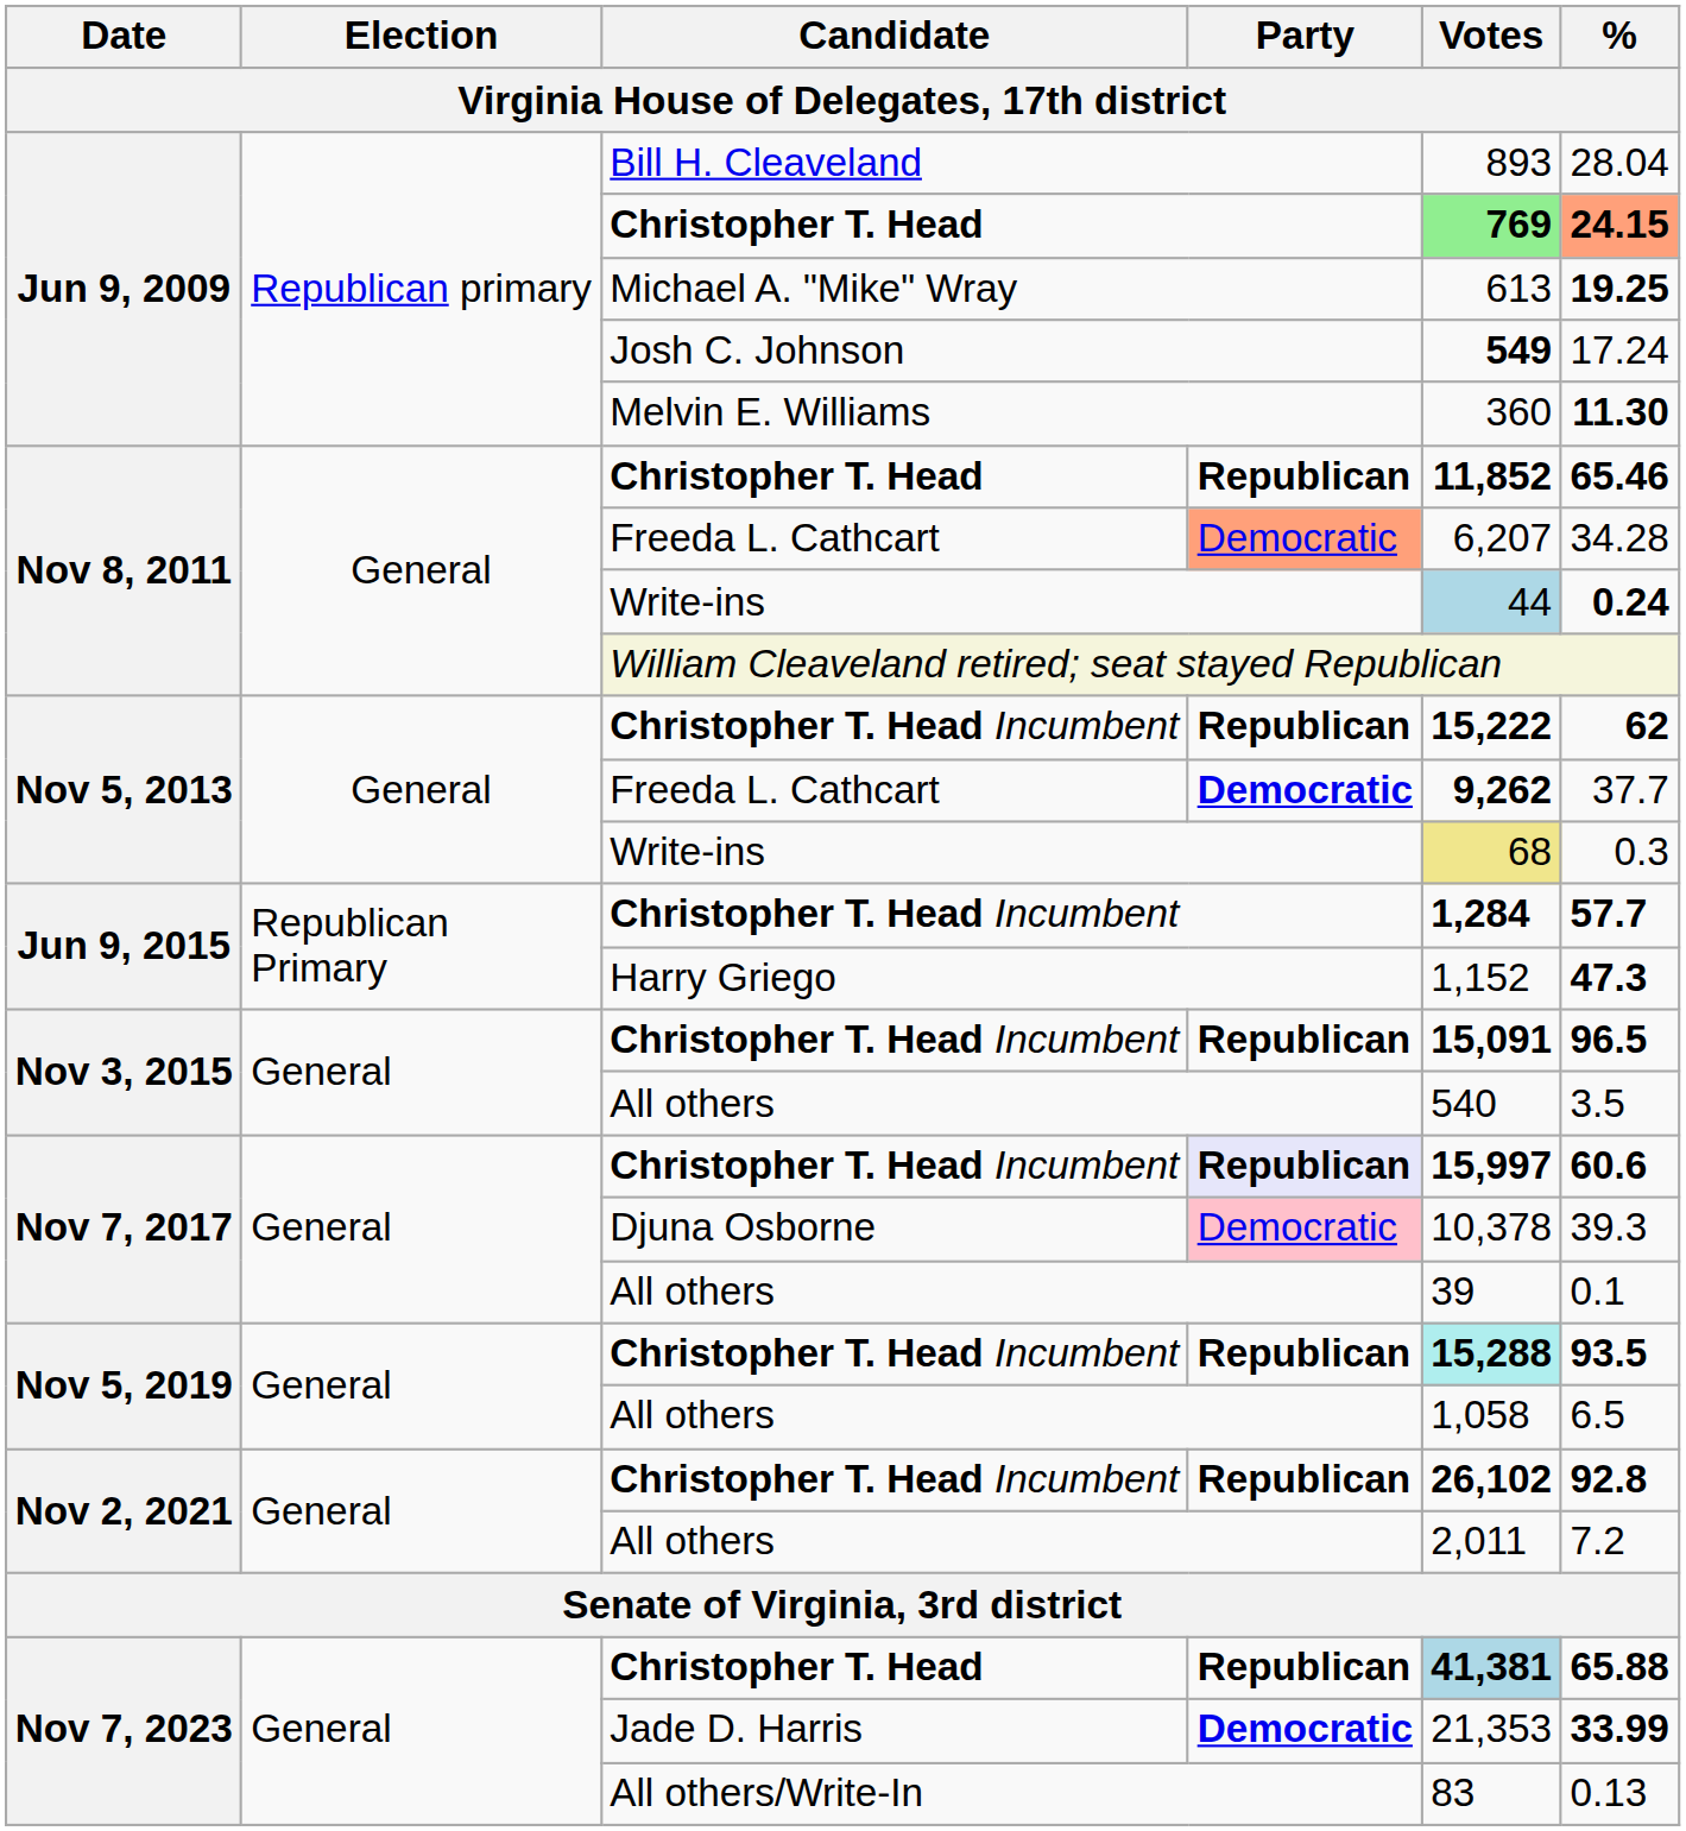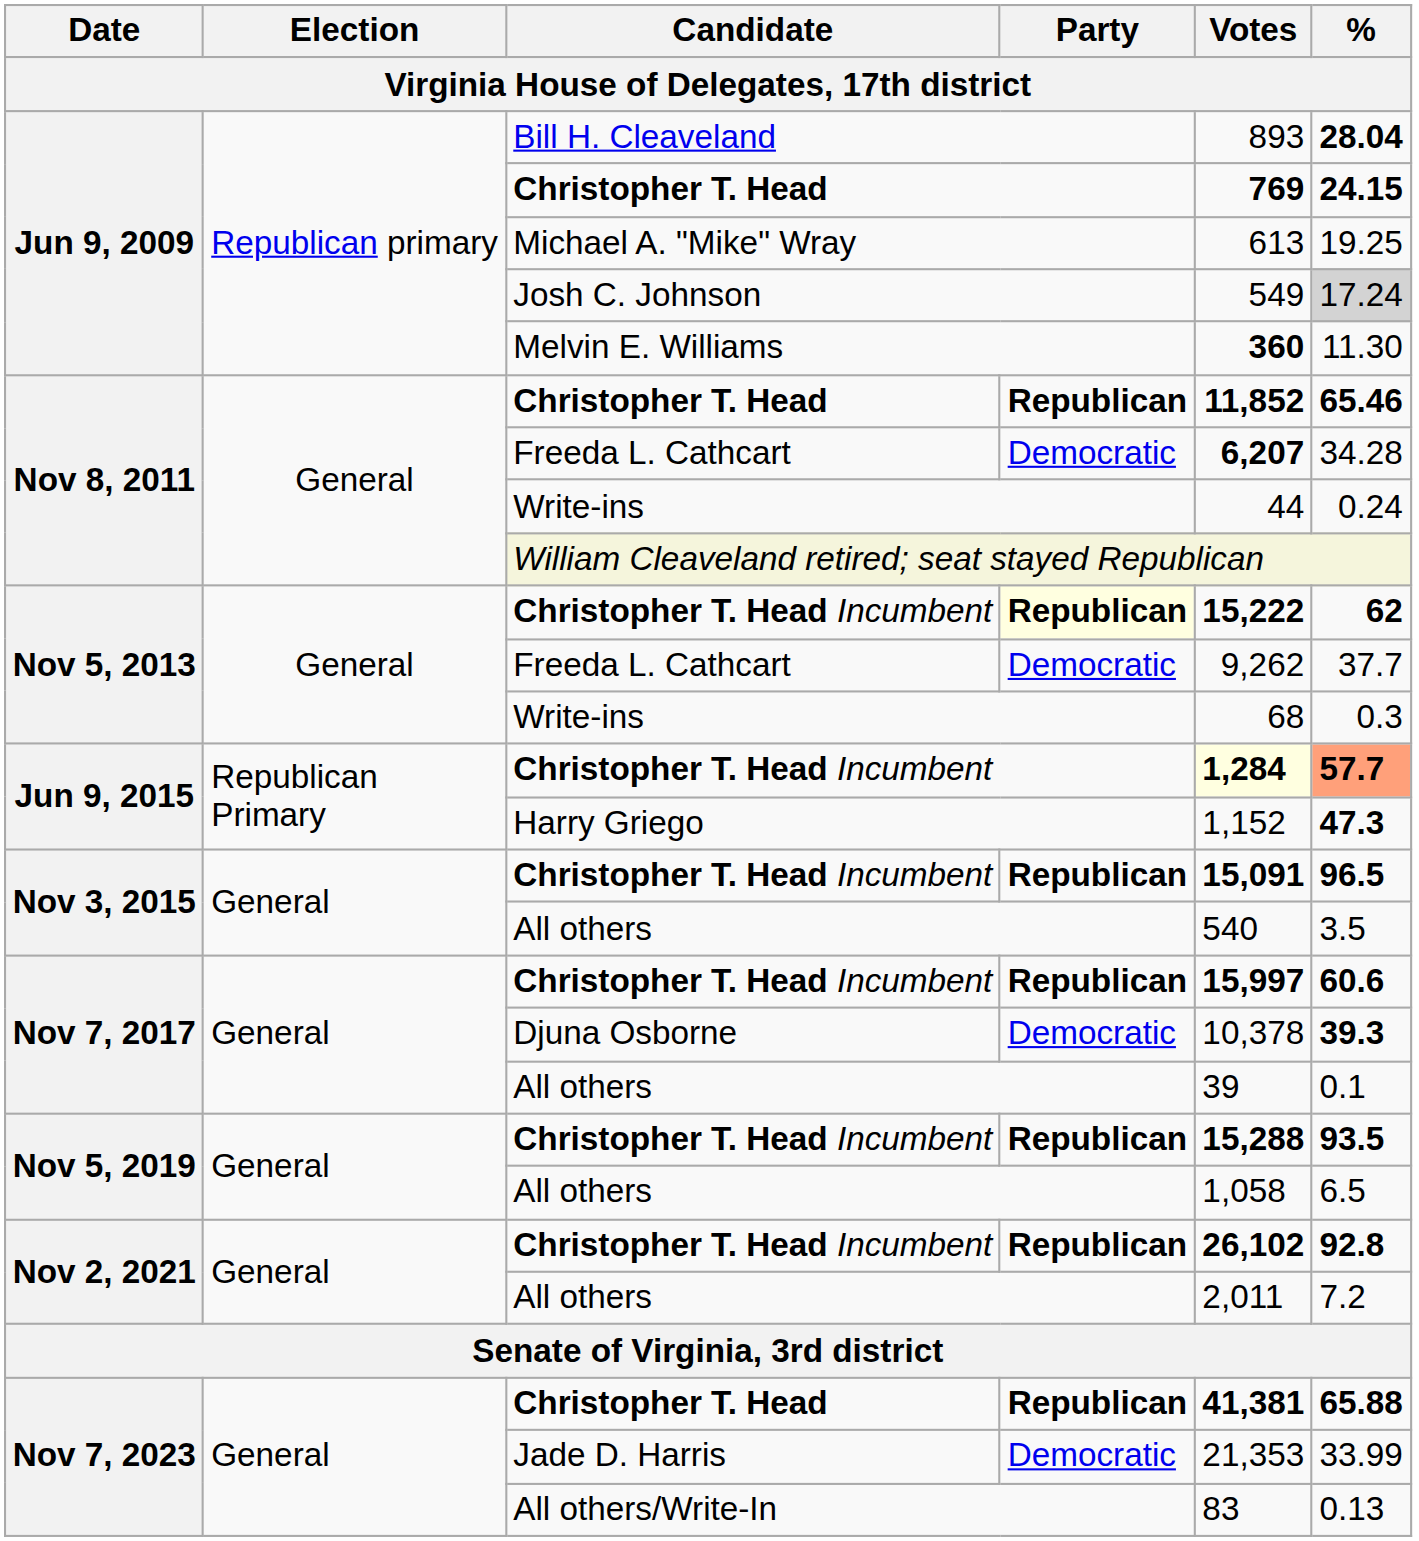Bill H. Cleaveland | %: normal -> bold
Jun 9, 2009 / Christopher T. Head | Votes: lightgreen background -> no background
Jun 9, 2009 / Christopher T. Head | %: lightsalmon background -> no background
Michael A. "Mike" Wray | %: bold -> normal
Josh C. Johnson | Votes: bold -> normal
Josh C. Johnson | %: no background -> lightgrey background
Melvin E. Williams | Votes: normal -> bold
Melvin E. Williams | %: bold -> normal
Nov 8, 2011 / Freeda L. Cathcart | Party: lightsalmon background -> no background
Nov 8, 2011 / Freeda L. Cathcart | Votes: normal -> bold
Nov 8, 2011 / Write-ins | Votes: lightblue background -> no background
Nov 8, 2011 / Write-ins | %: bold -> normal
Nov 5, 2013 / Christopher T. Head Incumbent | Party: no background -> lightyellow background
Nov 5, 2013 / Freeda L. Cathcart | Party: bold -> normal
Nov 5, 2013 / Freeda L. Cathcart | Votes: bold -> normal
Nov 5, 2013 / Write-ins | Votes: khaki background -> no background
Jun 9, 2015 / Christopher T. Head Incumbent | Votes: no background -> lightyellow background
Jun 9, 2015 / Christopher T. Head Incumbent | %: no background -> lightsalmon background
Nov 7, 2017 / Christopher T. Head Incumbent | Party: lavender background -> no background
Djuna Osborne | Party: pink background -> no background
Djuna Osborne | %: normal -> bold
Nov 5, 2019 / Christopher T. Head Incumbent | Votes: paleturquoise background -> no background
Nov 7, 2023 / Christopher T. Head | Votes: lightblue background -> no background
Jade D. Harris | Party: bold -> normal
Jade D. Harris | %: bold -> normal
